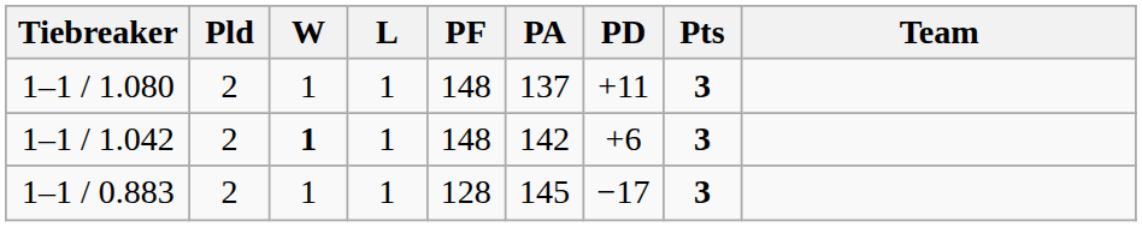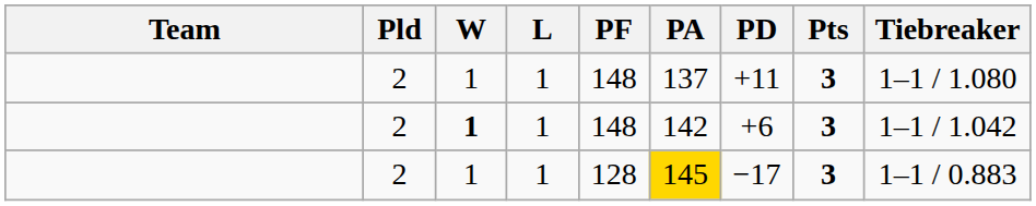columns swapped: Team <-> Tiebreaker
row 4 | PA: no background -> gold background
